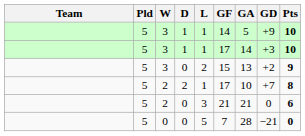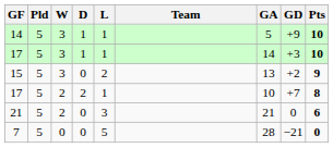columns swapped: Team <-> GF
